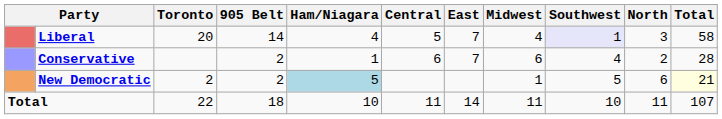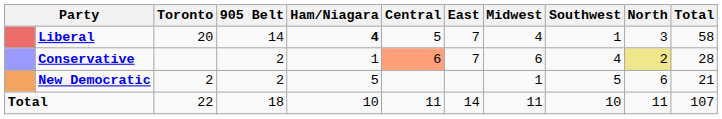Liberal | Ham/Niagara: normal -> bold
Liberal | Southwest: lavender background -> no background
Conservative | Central: no background -> lightsalmon background
Conservative | North: no background -> khaki background
New Democratic | Ham/Niagara: lightblue background -> no background
New Democratic | Total: lightyellow background -> no background
